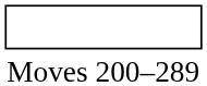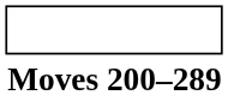row 1 | column 1: normal -> bold
